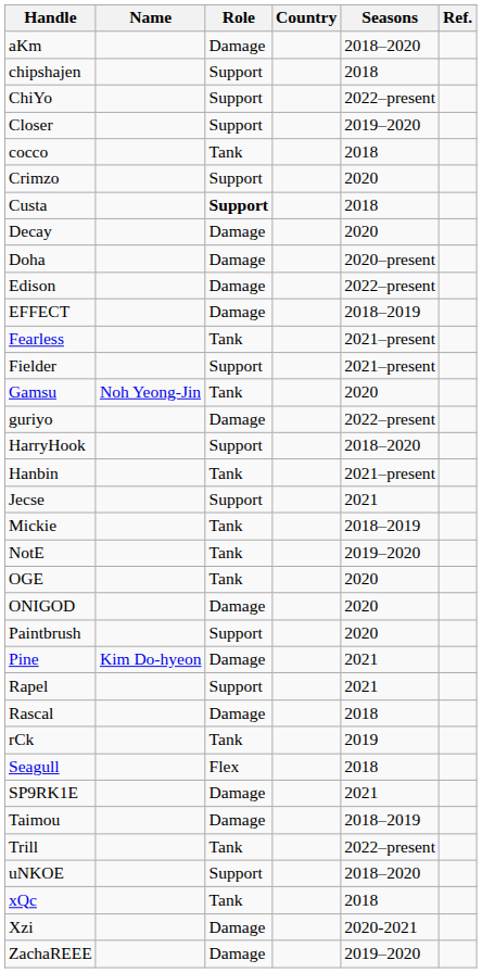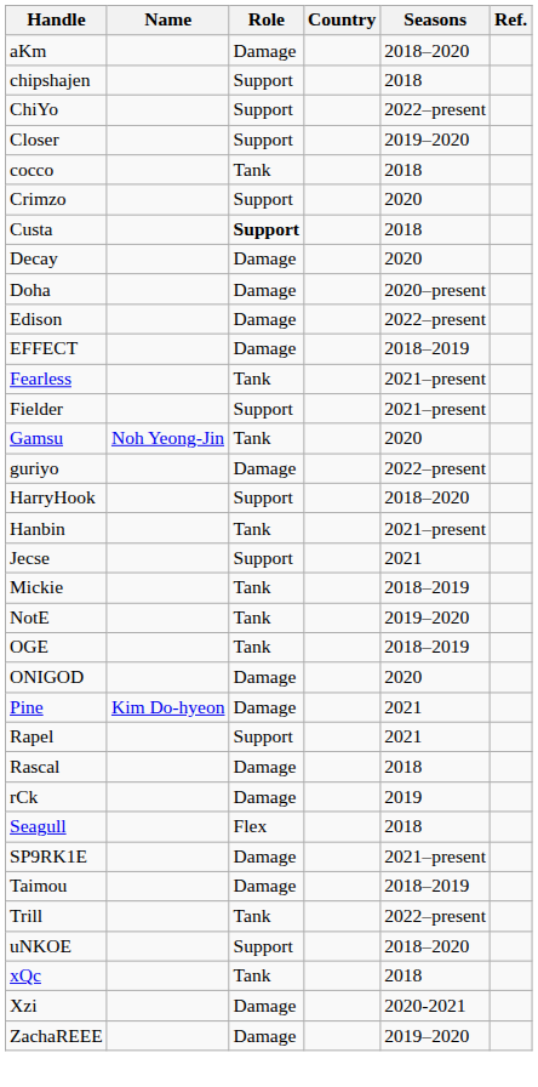OGE | Seasons: 2020 -> 2018–2019
- row: Paintbrush | Support | 2020
rCk | Role: Tank -> Damage
SP9RK1E | Seasons: 2021 -> 2021–present
